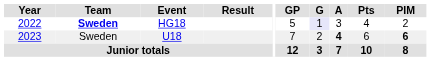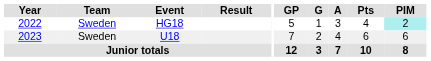HG18 | Team: bold -> normal
HG18 | G: lavender background -> no background
HG18 | PIM: no background -> paleturquoise background
U18 | A: bold -> normal
U18 | PIM: bold -> normal
